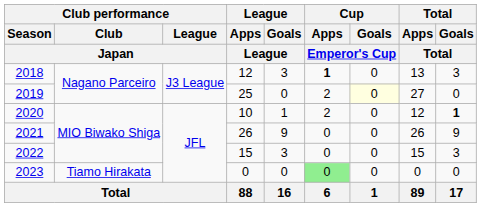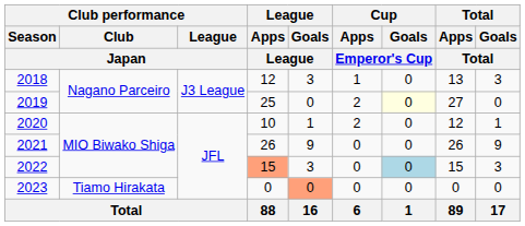2018 | Cup / Apps / Emperor's Cup: bold -> normal
2020 | Total / Goals / Total: bold -> normal
2022 | League / Apps / League: no background -> lightsalmon background
2022 | Cup / Goals / Emperor's Cup: no background -> lightblue background
2023 | League / Goals / League: no background -> lightsalmon background
2023 | Cup / Apps / Emperor's Cup: lightgreen background -> no background
